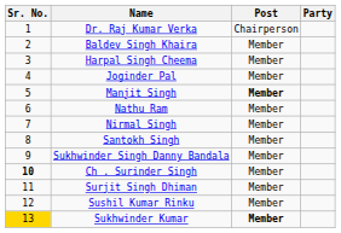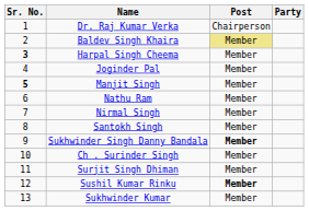Baldev Singh Khaira | Post: no background -> khaki background
Harpal Singh Cheema | Sr. No.: normal -> bold
Manjit Singh | Sr. No.: normal -> bold
Manjit Singh | Post: bold -> normal
Sukhwinder Singh Danny Bandala | Post: normal -> bold
Ch . Surinder Singh | Sr. No.: bold -> normal
Sushil Kumar Rinku | Post: normal -> bold
Sukhwinder Kumar | Sr. No.: gold background -> no background
Sukhwinder Kumar | Post: bold -> normal
